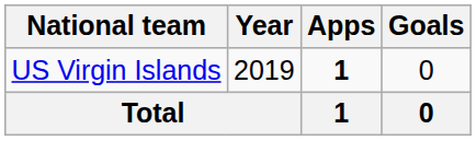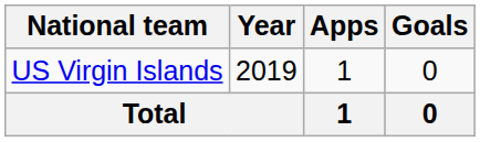US Virgin Islands | Apps: bold -> normal
